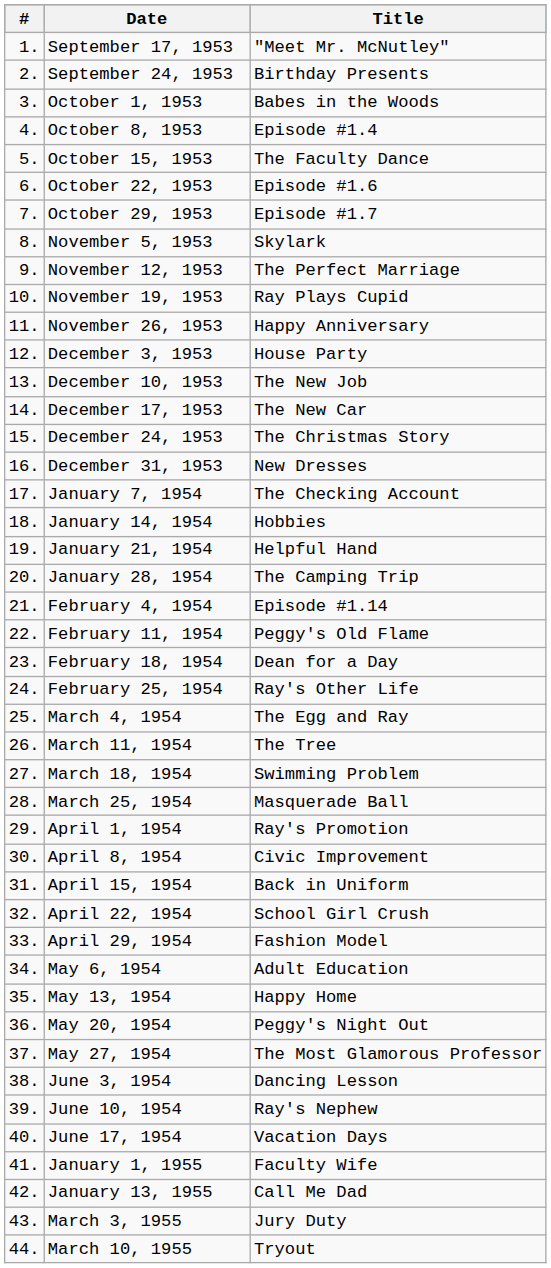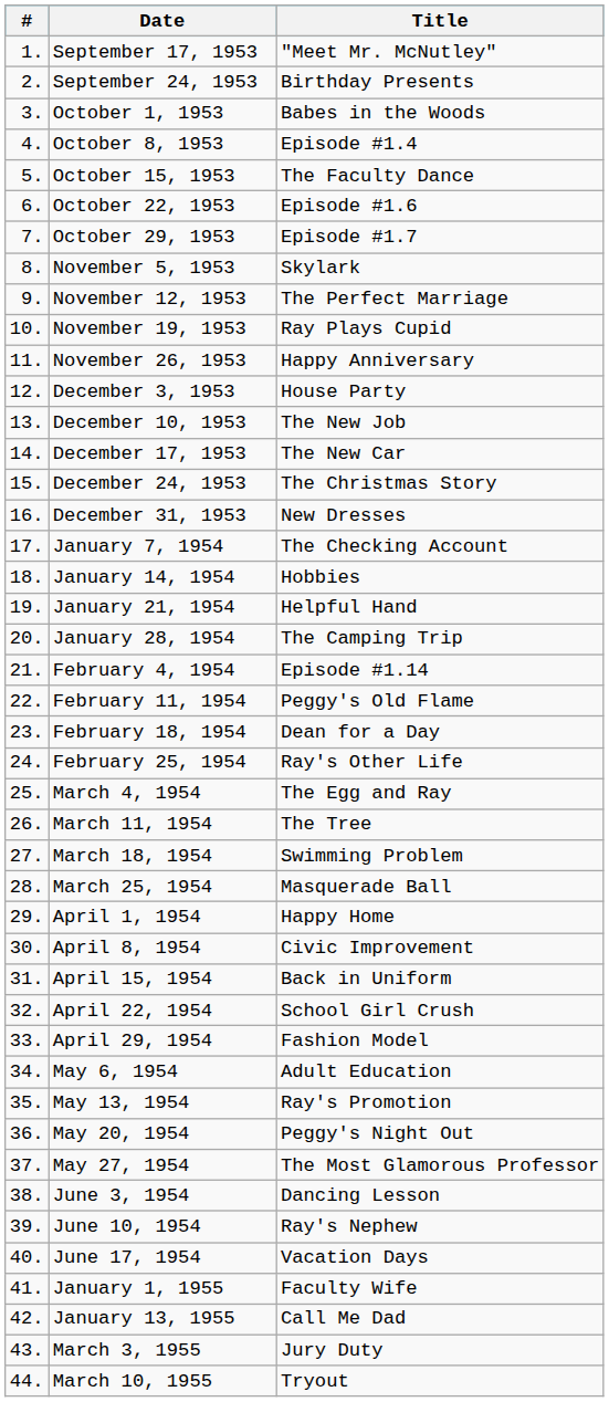April 1, 1954 | Title: Ray's Promotion -> Happy Home
May 13, 1954 | Title: Happy Home -> Ray's Promotion
